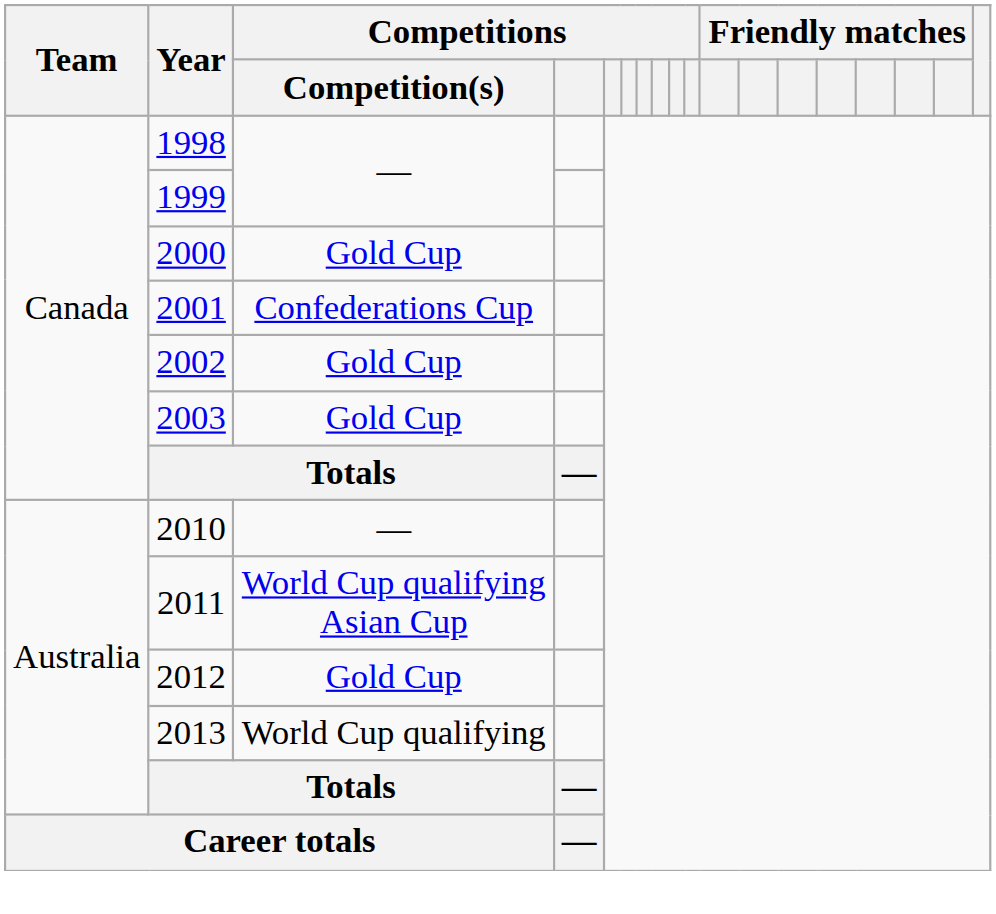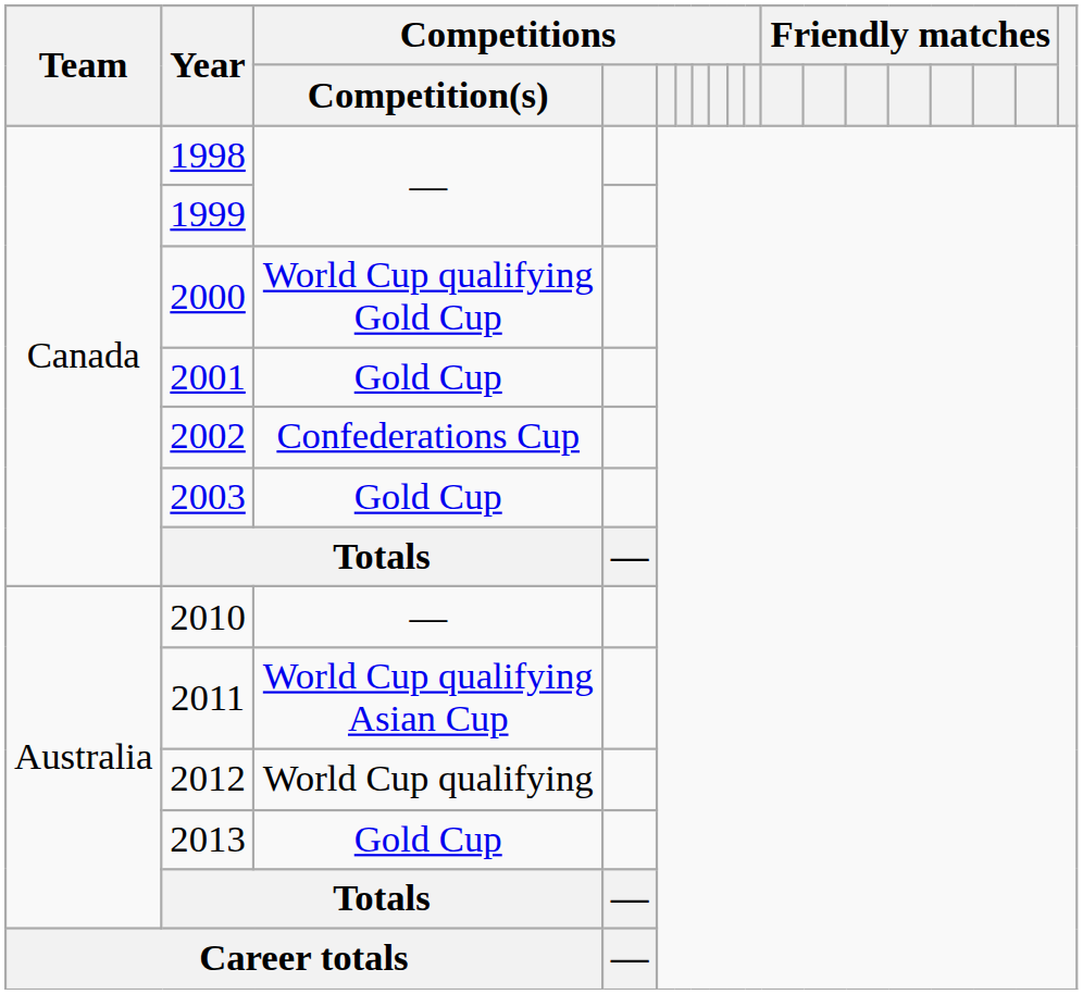2000 | Competitions / Competition(s): Gold Cup -> World Cup qualifying Gold Cup
2001 | Competitions / Competition(s): Confederations Cup -> Gold Cup
2002 | Competitions / Competition(s): Gold Cup -> Confederations Cup
2012 | Competitions / Competition(s): Gold Cup -> World Cup qualifying
2013 | Competitions / Competition(s): World Cup qualifying -> Gold Cup
